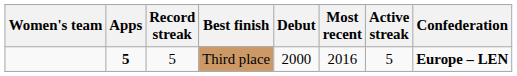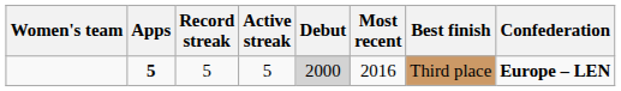columns swapped: Active streak <-> Best finish
row 2 | Debut: no background -> lightgrey background
